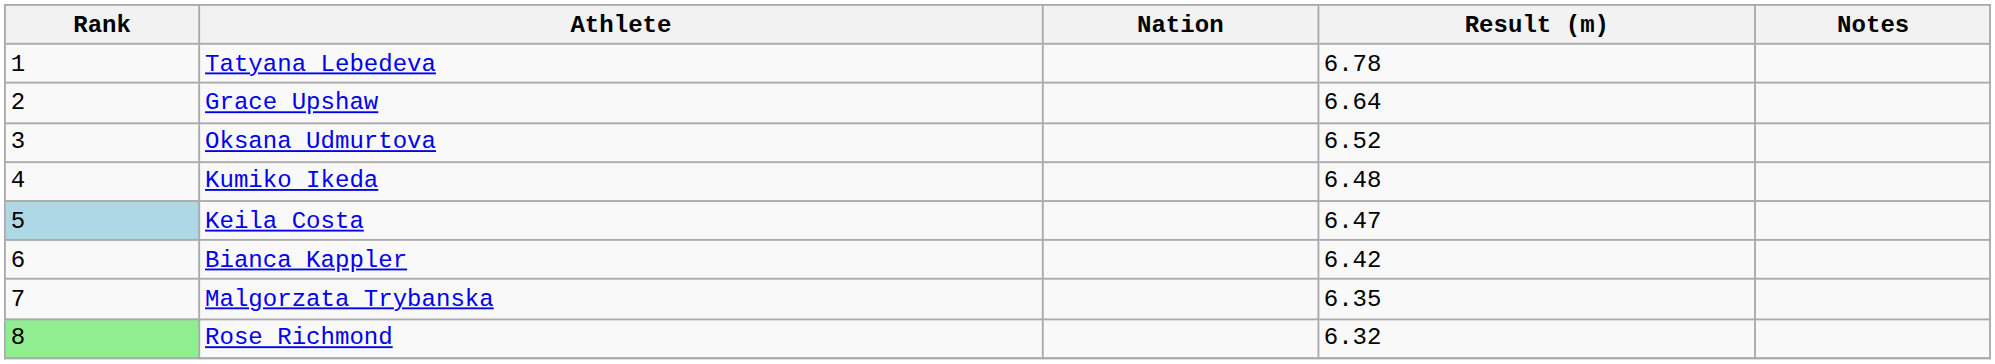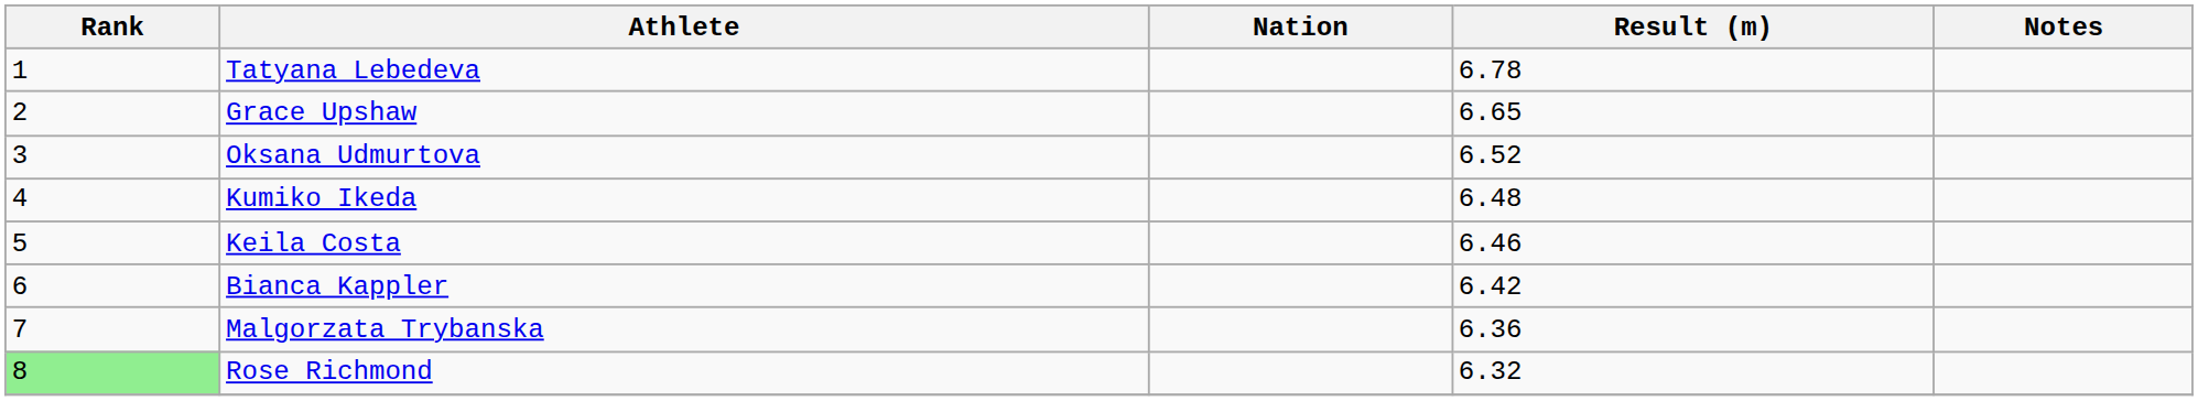Grace Upshaw | Result (m): 6.64 -> 6.65
Keila Costa | Rank: lightblue background -> no background
Keila Costa | Result (m): 6.47 -> 6.46
Malgorzata Trybanska | Result (m): 6.35 -> 6.36
